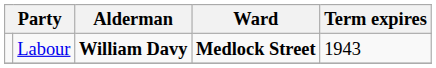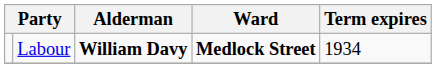Labour | Term expires: 1943 -> 1934
